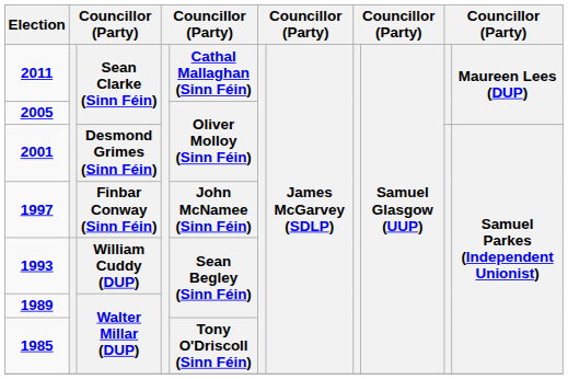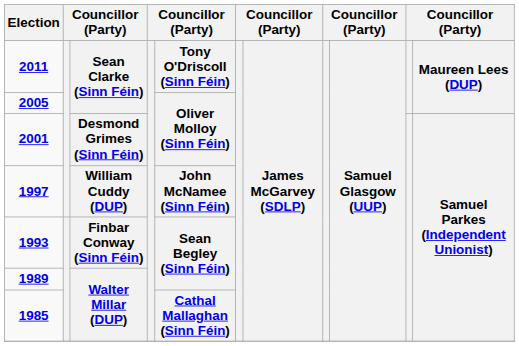2011 | column 5: Cathal Mallaghan (Sinn Féin) -> Tony O'Driscoll (Sinn Féin)
1997 | column 3: Finbar Conway (Sinn Féin) -> William Cuddy (DUP)
1993 | column 3: William Cuddy (DUP) -> Finbar Conway (Sinn Féin)
1985 | column 5: Tony O'Driscoll (Sinn Féin) -> Cathal Mallaghan (Sinn Féin)
